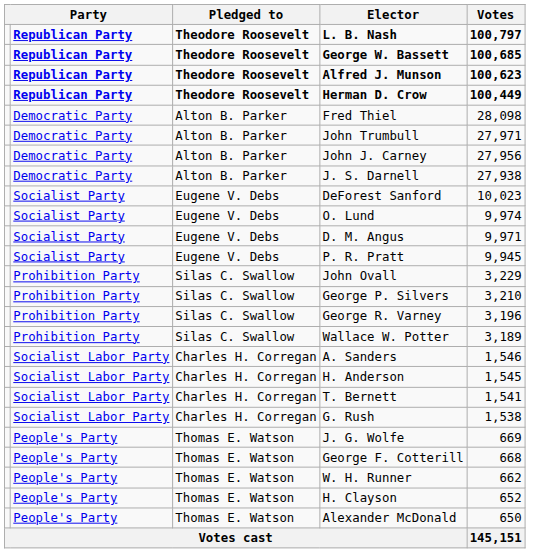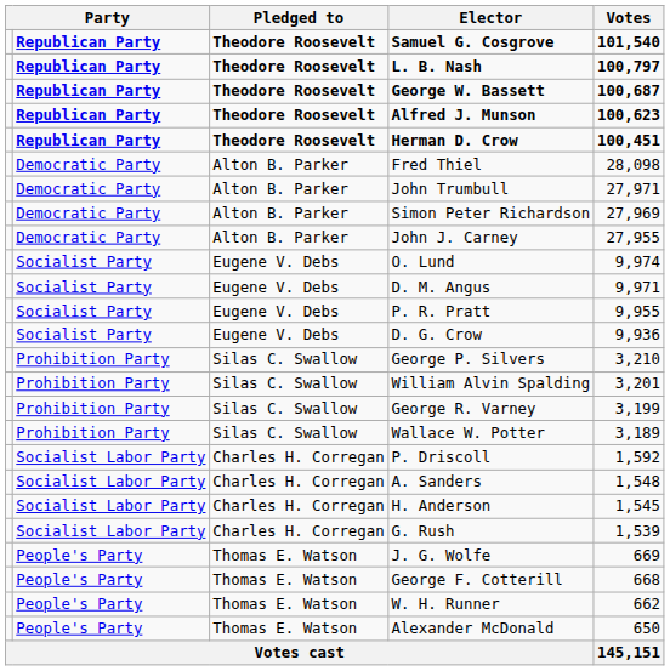+ row: Republican Party | Theodore Roosevelt | Samuel G. Cosgrove | 101,540
George W. Bassett | Votes: 100,685 -> 100,687
Herman D. Crow | Votes: 100,449 -> 100,451
+ row: Democratic Party | Alton B. Parker | Simon Peter Richardson | 27,969
John J. Carney | Votes: 27,956 -> 27,955
- row: Democratic Party | Alton B. Parker | J. S. Darnell | 27,938
- row: Socialist Party | Eugene V. Debs | DeForest Sanford | 10,023
P. R. Pratt | Votes: 9,945 -> 9,955
+ row: Socialist Party | Eugene V. Debs | D. G. Crow | 9,936
- row: Prohibition Party | Silas C. Swallow | John Ovall | 3,229
+ row: Prohibition Party | Silas C. Swallow | William Alvin Spalding | 3,201
George R. Varney | Votes: 3,196 -> 3,199
+ row: Socialist Labor Party | Charles H. Corregan | P. Driscoll | 1,592
A. Sanders | Votes: 1,546 -> 1,548
- row: Socialist Labor Party | Charles H. Corregan | T. Bernett | 1,541
G. Rush | Votes: 1,538 -> 1,539
- row: People's Party | Thomas E. Watson | H. Clayson | 652
